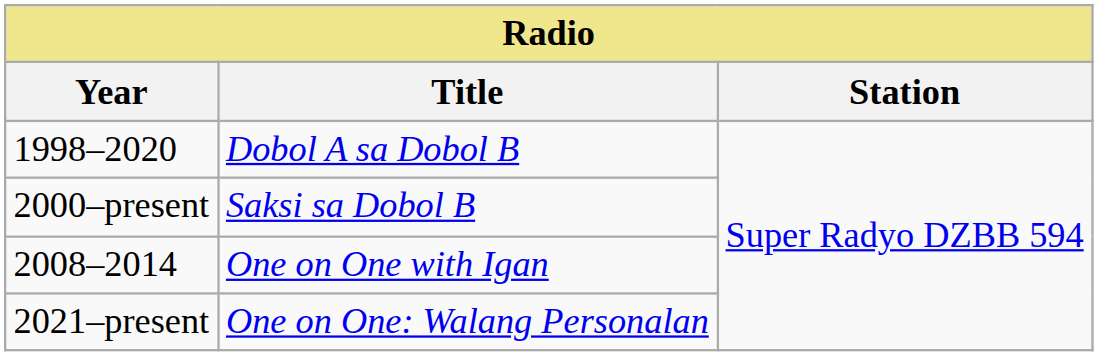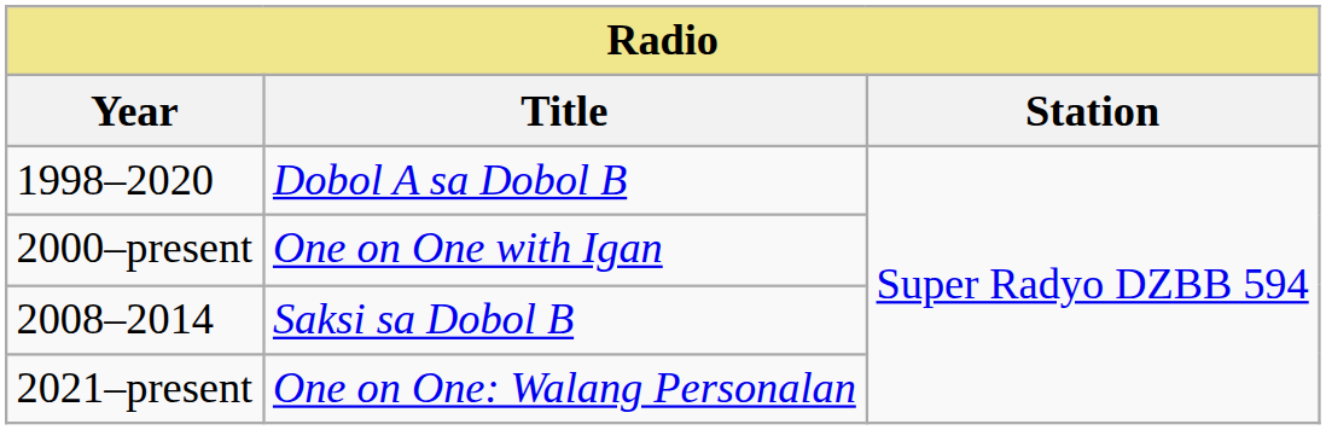2000–present | Title: Saksi sa Dobol B -> One on One with Igan
2008–2014 | Title: One on One with Igan -> Saksi sa Dobol B
